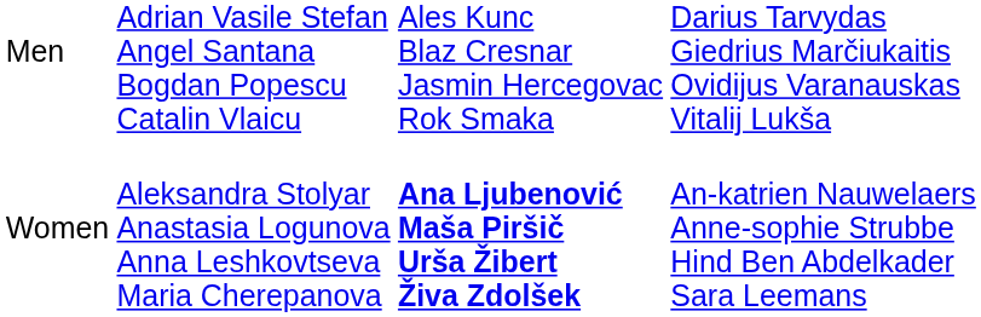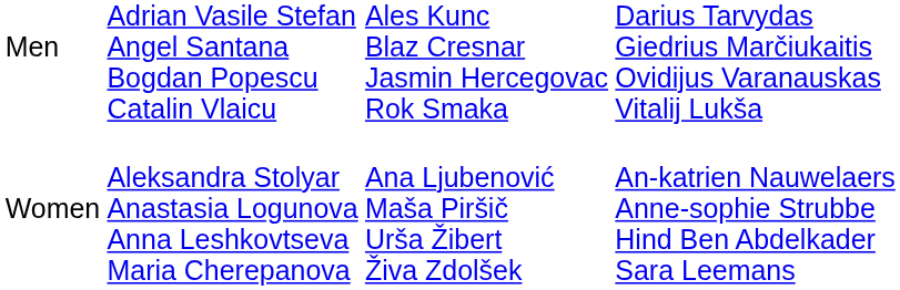Women | column 3: bold -> normal
